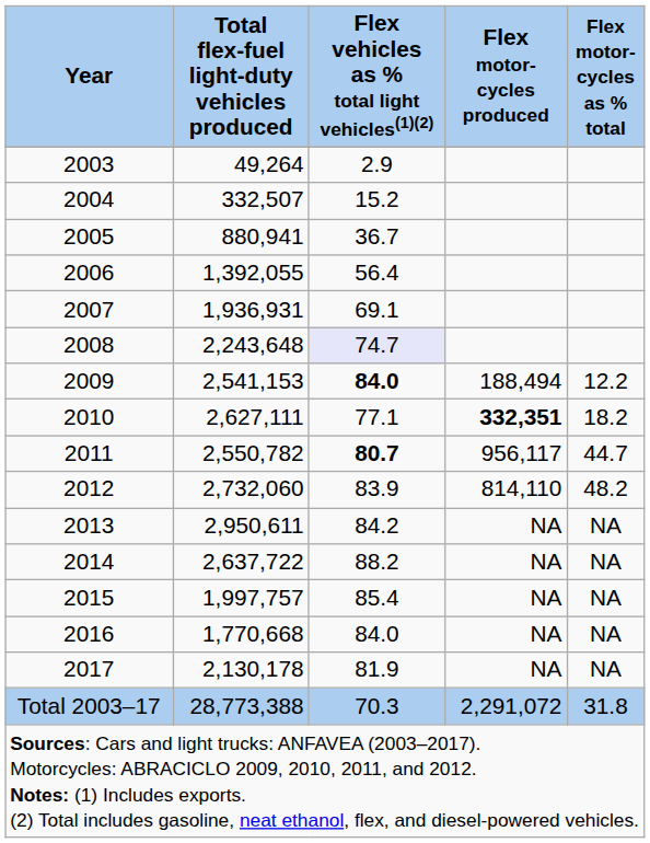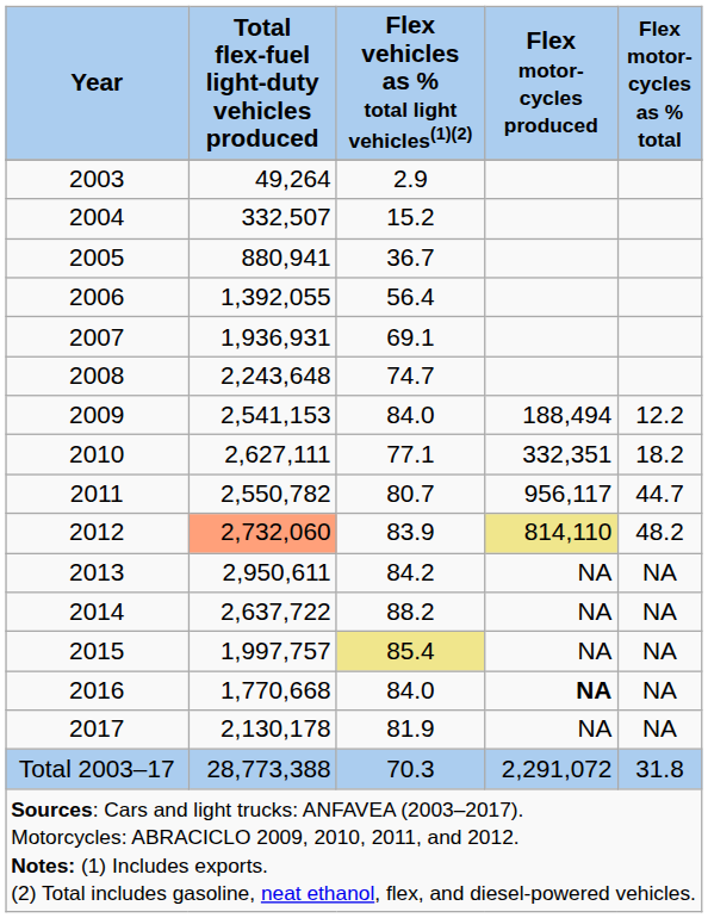2008 | Flex vehicles as % total light vehicles(1)(2): lavender background -> no background
2009 | Flex vehicles as % total light vehicles(1)(2): bold -> normal
2010 | Flex motor- cycles produced: bold -> normal
2011 | Flex vehicles as % total light vehicles(1)(2): bold -> normal
2012 | Total flex-fuel light-duty vehicles produced: no background -> lightsalmon background
2012 | Flex motor- cycles produced: no background -> khaki background
2015 | Flex vehicles as % total light vehicles(1)(2): no background -> khaki background
2016 | Flex motor- cycles produced: normal -> bold
